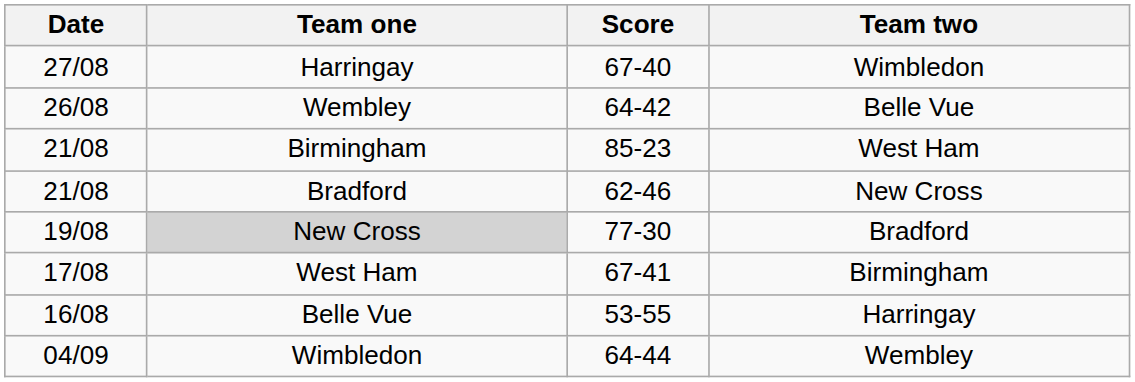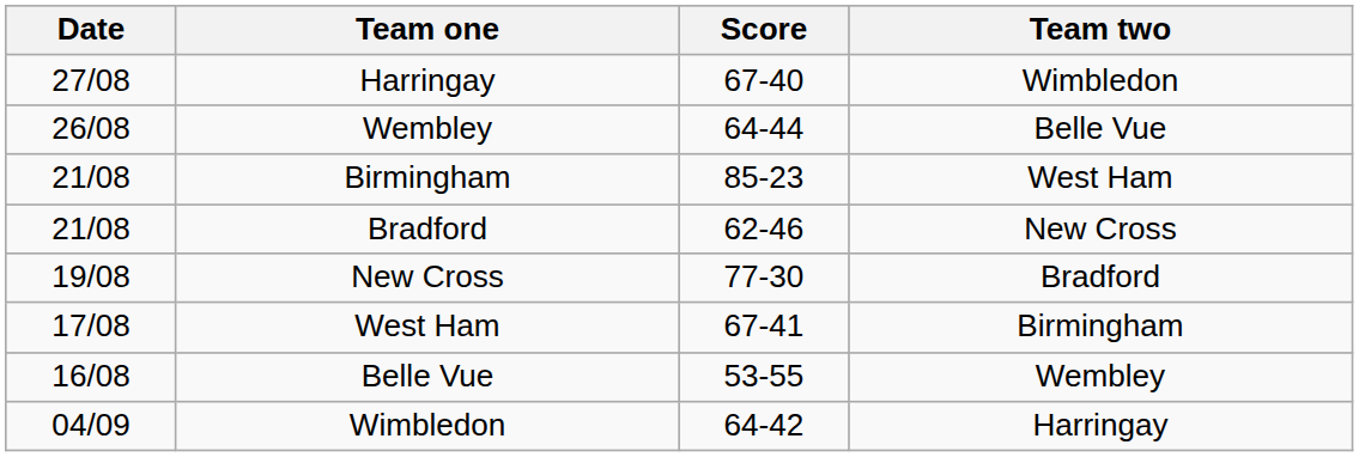row 3 | Score: 64-42 -> 64-44
row 6 | Team one: lightgrey background -> no background
row 8 | Team two: Harringay -> Wembley
row 9 | Score: 64-44 -> 64-42
row 9 | Team two: Wembley -> Harringay
